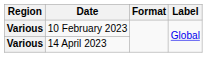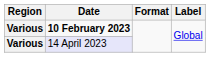10 February 2023 | Date: normal -> bold
14 April 2023 | Date: no background -> lavender background
